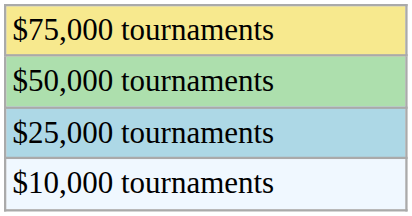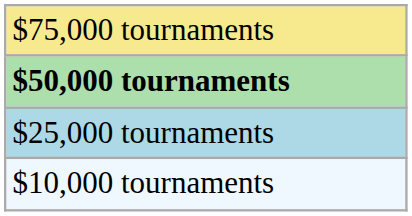row 2 | column 1: normal -> bold
